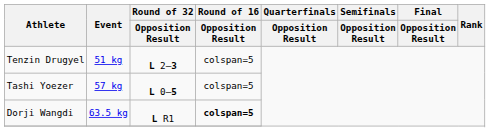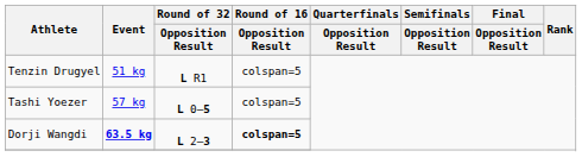Tenzin Drugyel | Round of 32 / Opposition Result: L 2–3 -> L R1
Dorji Wangdi | Event: normal -> bold
Dorji Wangdi | Round of 32 / Opposition Result: L R1 -> L 2–3
